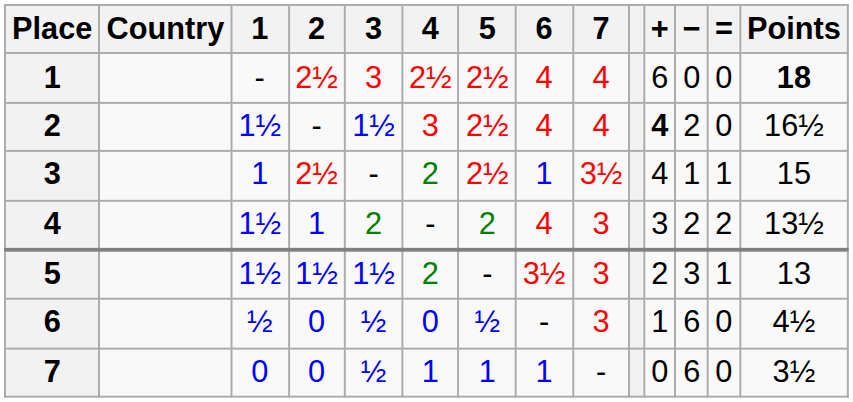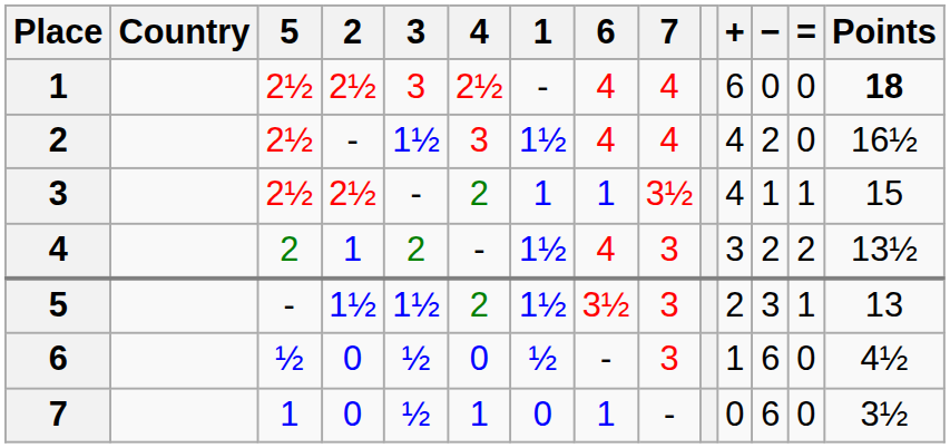columns swapped: 1 <-> 5
row 3 | +: bold -> normal
